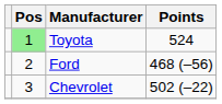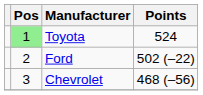Ford | Points: 468 (–56) -> 502 (–22)
Chevrolet | Points: 502 (–22) -> 468 (–56)
